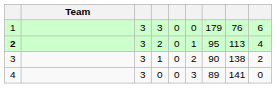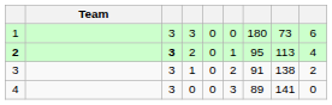row 2 | column 7: 179 -> 180
row 2 | column 8: 76 -> 73
row 3 | column 3: normal -> bold
row 4 | column 7: 90 -> 91
